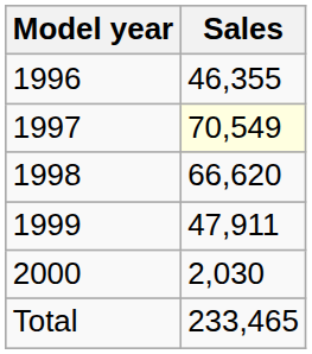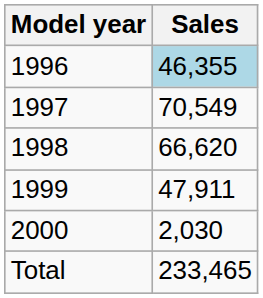1996 | Sales: no background -> lightblue background
1997 | Sales: lightyellow background -> no background
